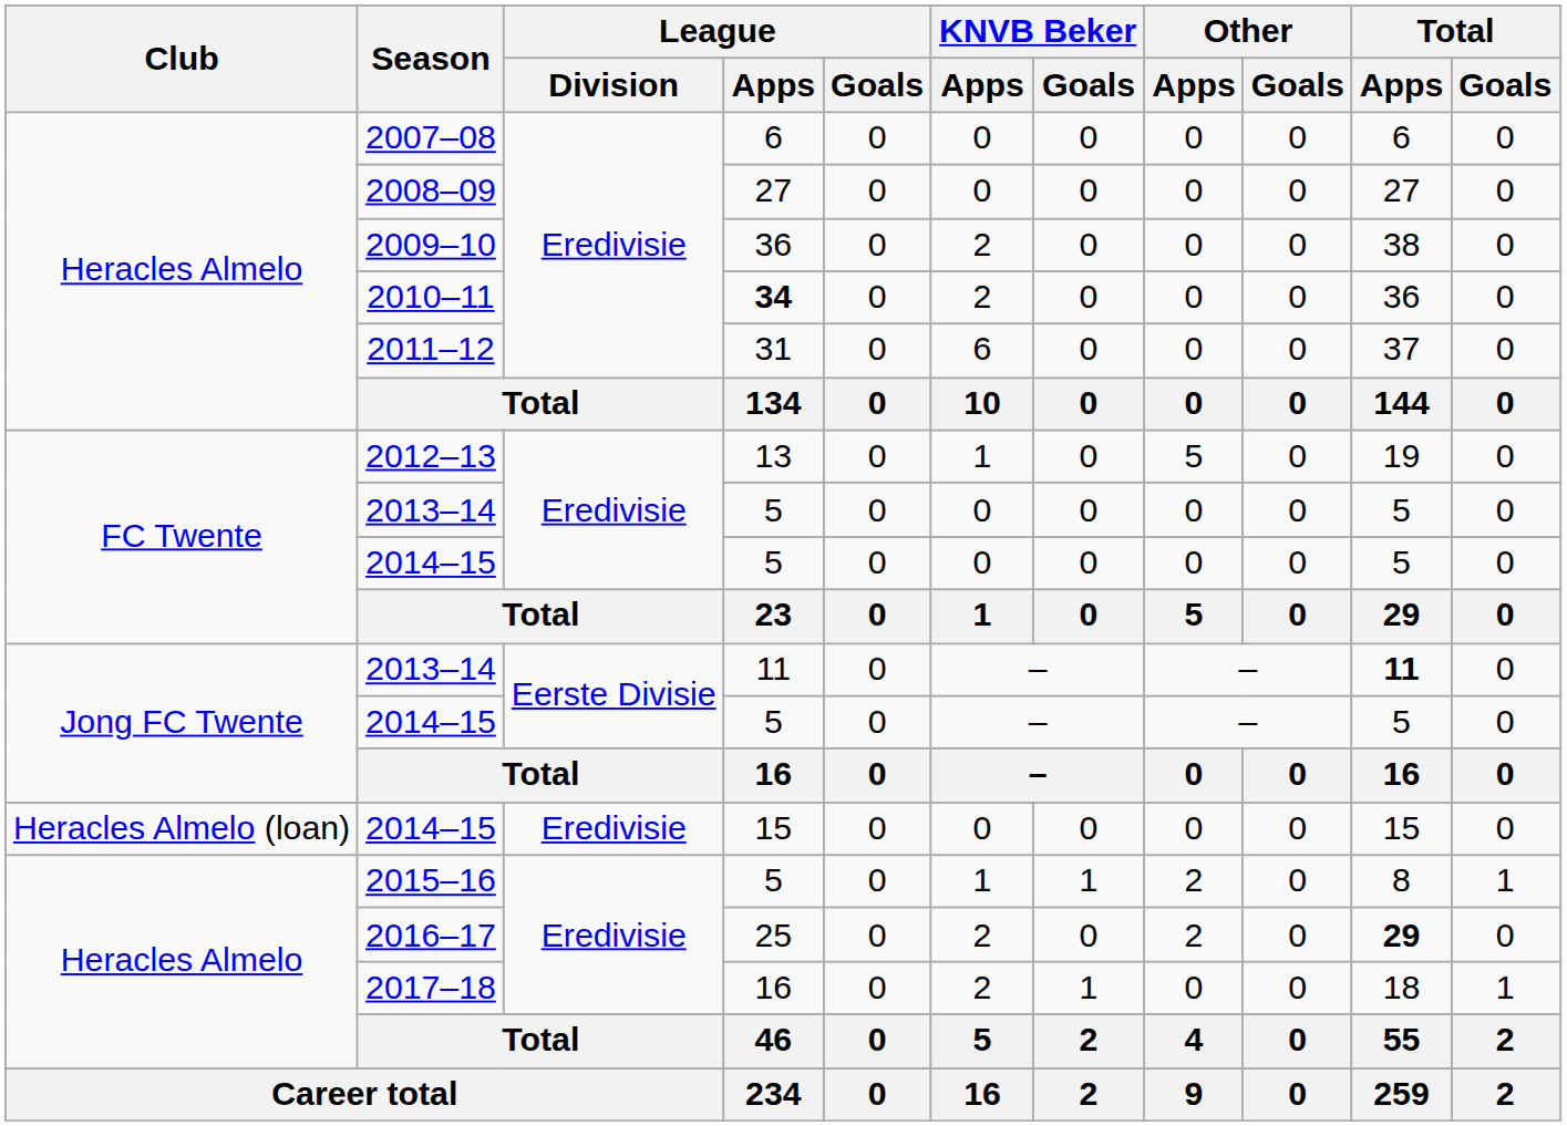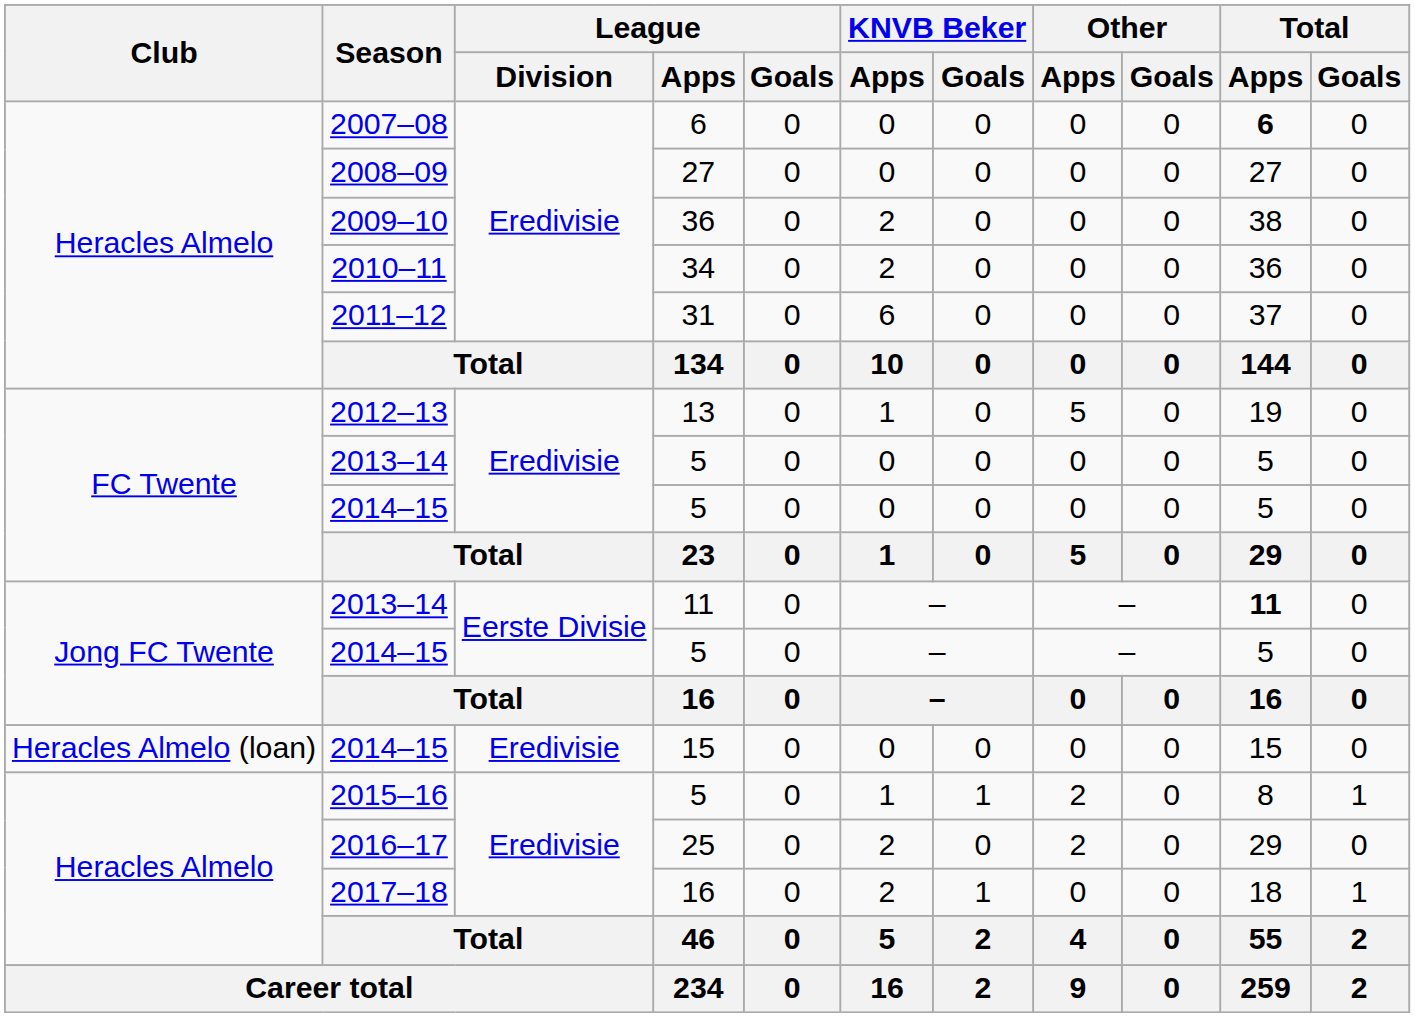2007–08 | Total / Apps: normal -> bold
2010–11 | League / Apps: bold -> normal
2016–17 | Total / Apps: bold -> normal
